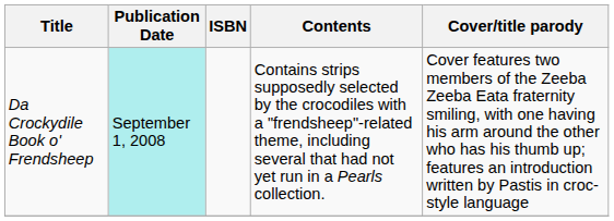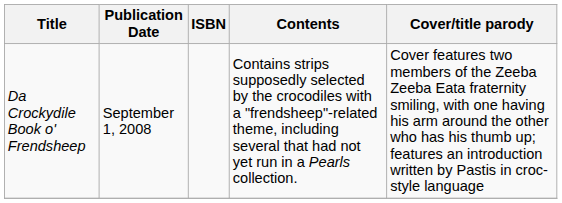Da Crockydile Book o' Frendsheep | Publication Date: paleturquoise background -> no background
